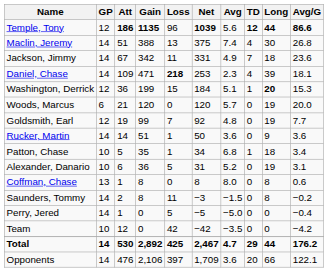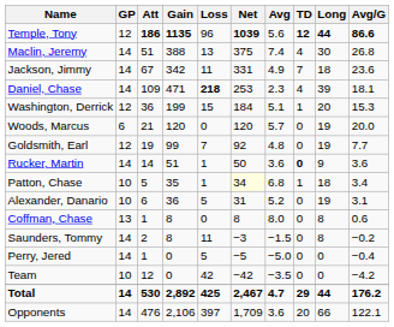Washington, Derrick | Long: bold -> normal
Rucker, Martin | TD: normal -> bold
Patton, Chase | Net: no background -> lightyellow background
